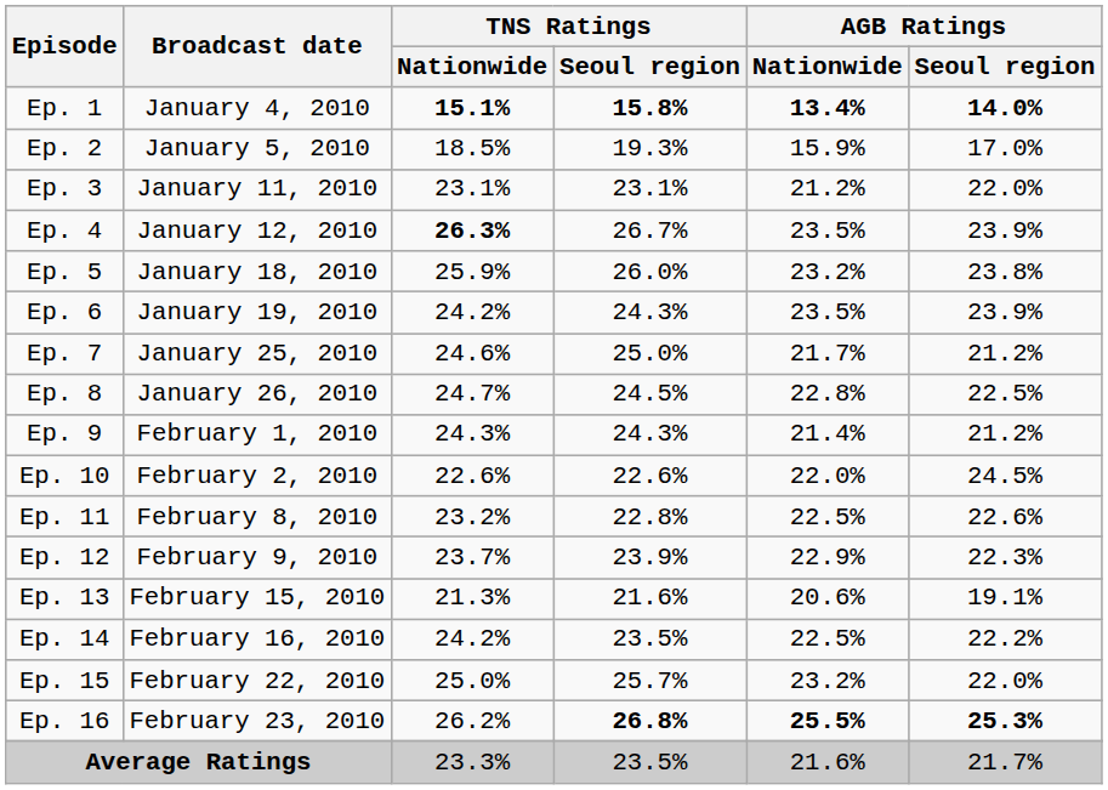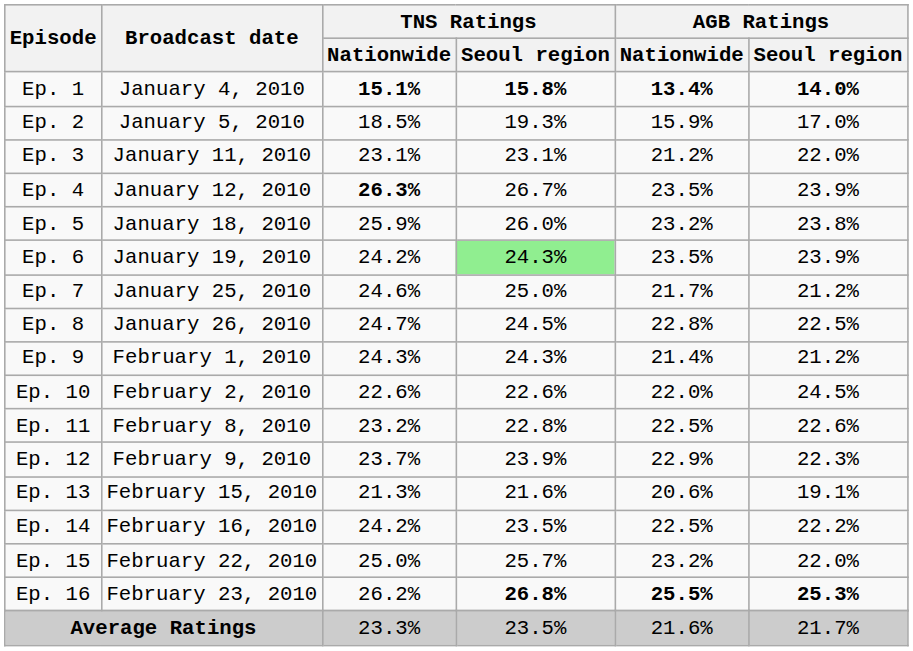Ep. 6 | TNS Ratings / Seoul region: no background -> lightgreen background
